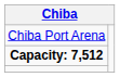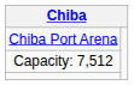Capacity: 7,512 | column 1: bold -> normal
